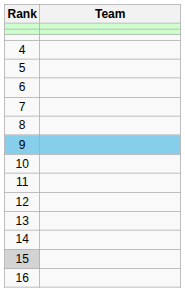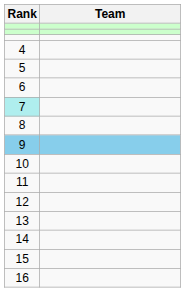row 8 | Rank: no background -> paleturquoise background
row 16 | Rank: lightgrey background -> no background
